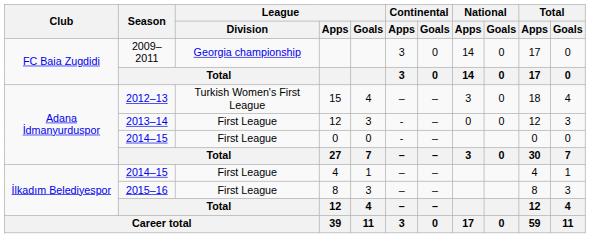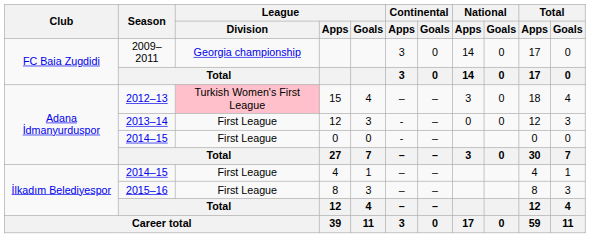15 | League / Division: no background -> pink background
